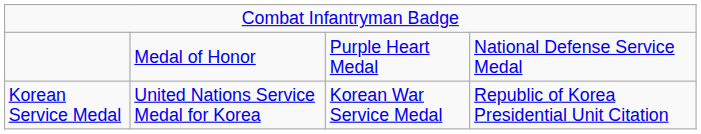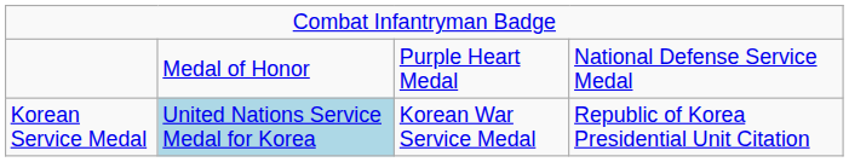Korean Service Medal | column 2: no background -> lightblue background
